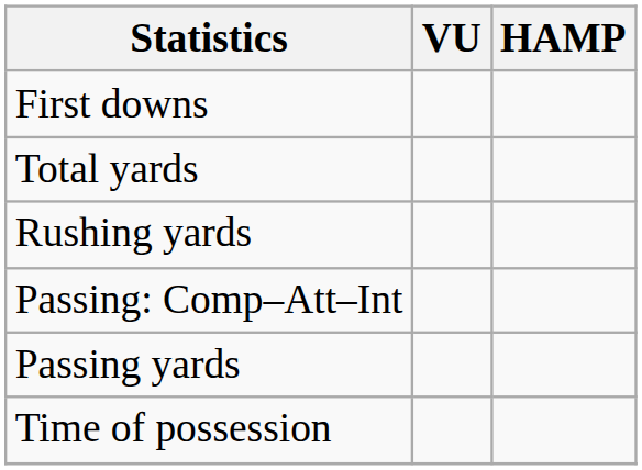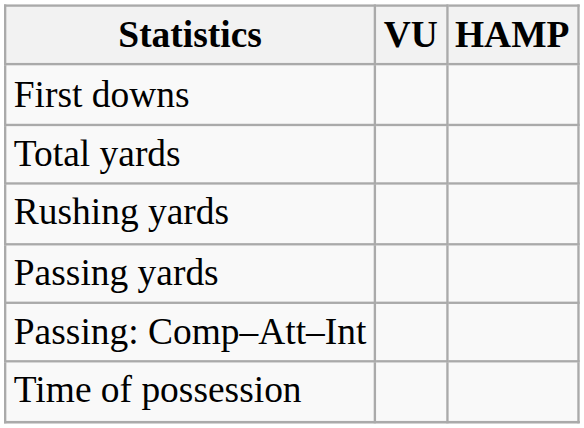rows swapped: Passing yards <-> Passing: Comp–Att–Int
